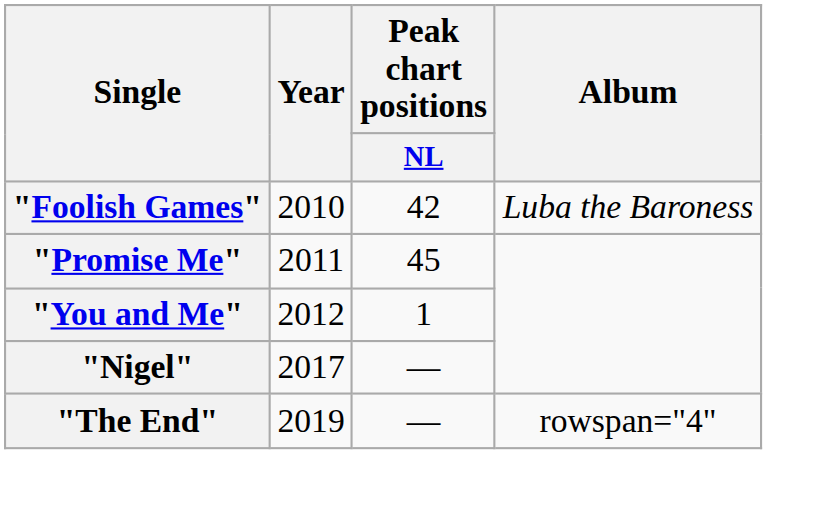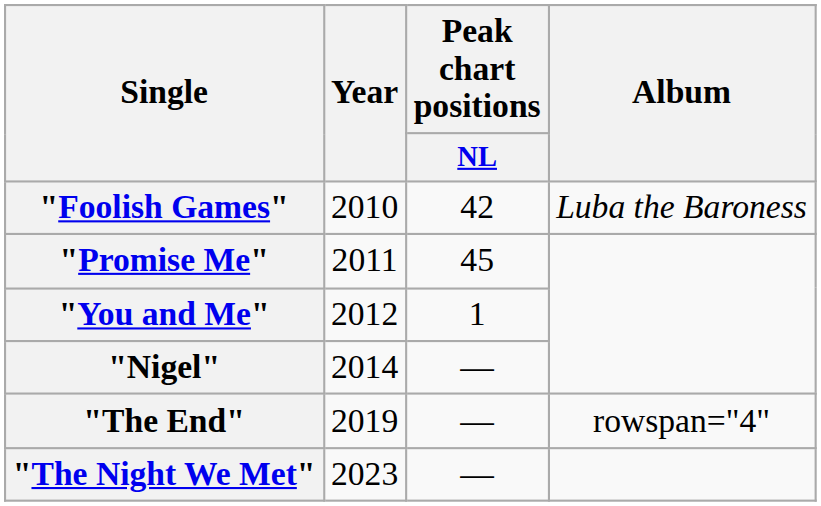"Nigel" | Year: 2017 -> 2014
+ row: "The Night We Met" | 2023 | —
